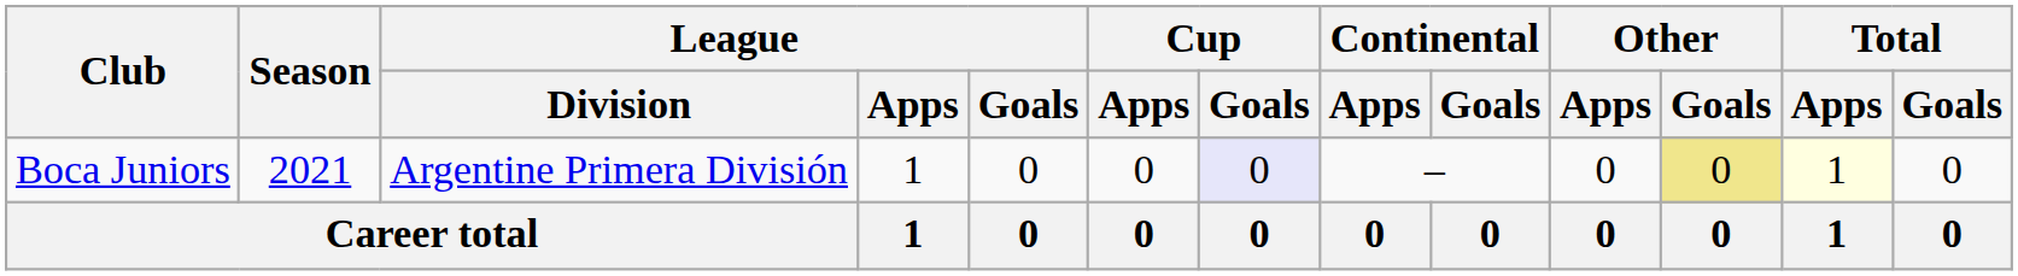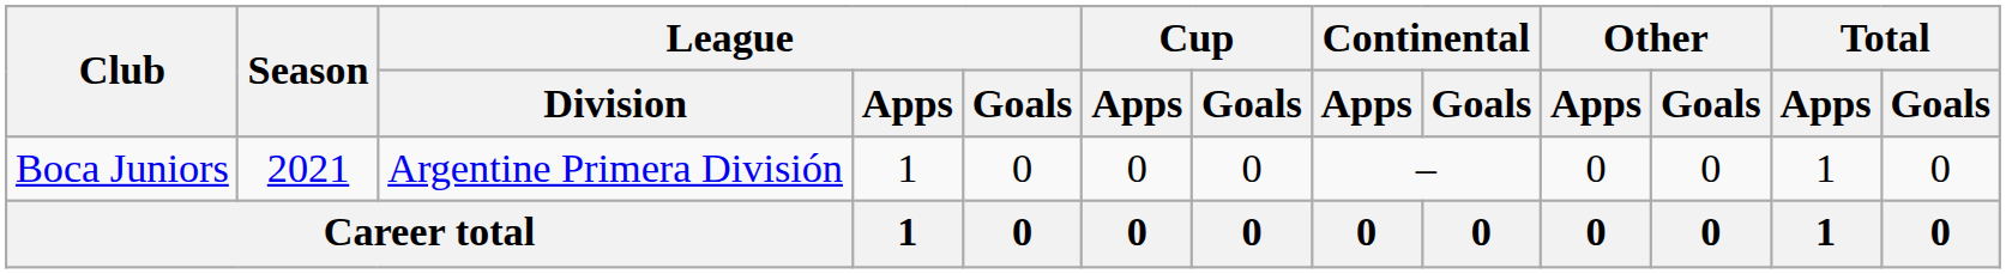Boca Juniors | Cup / Goals: lavender background -> no background
Boca Juniors | Other / Goals: khaki background -> no background
Boca Juniors | Total / Apps: lightyellow background -> no background
